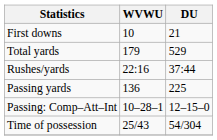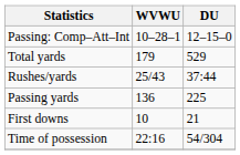rows swapped: First downs <-> Passing: Comp–Att–Int
Rushes/yards | WVWU: 22:16 -> 25/43
Time of possession | WVWU: 25/43 -> 22:16
